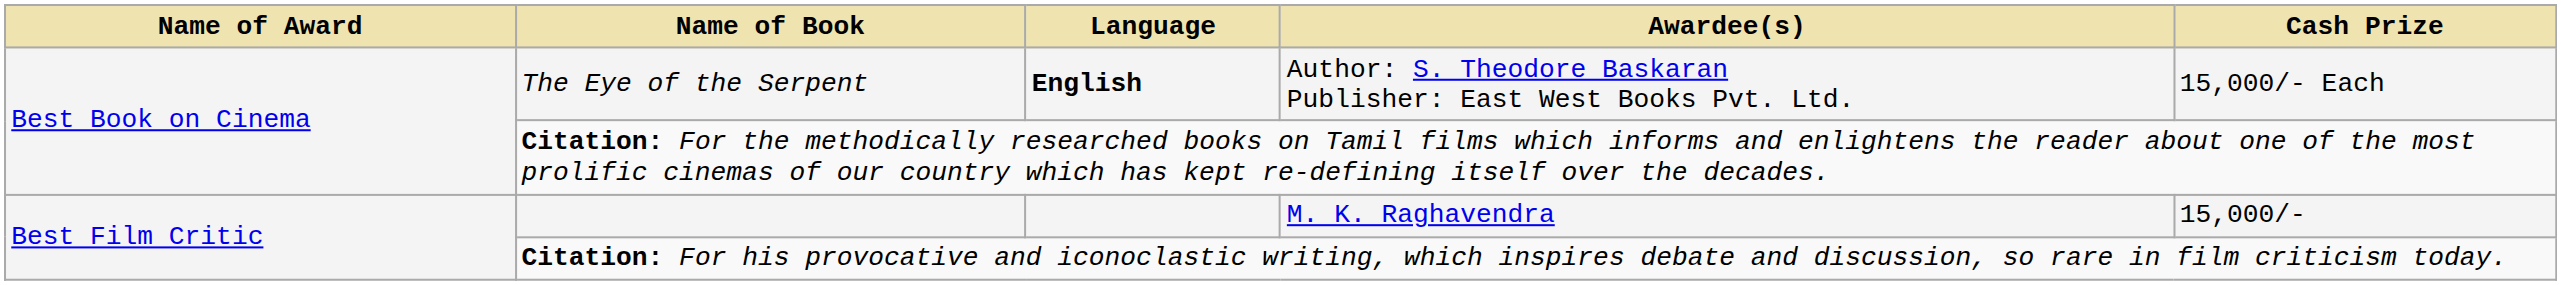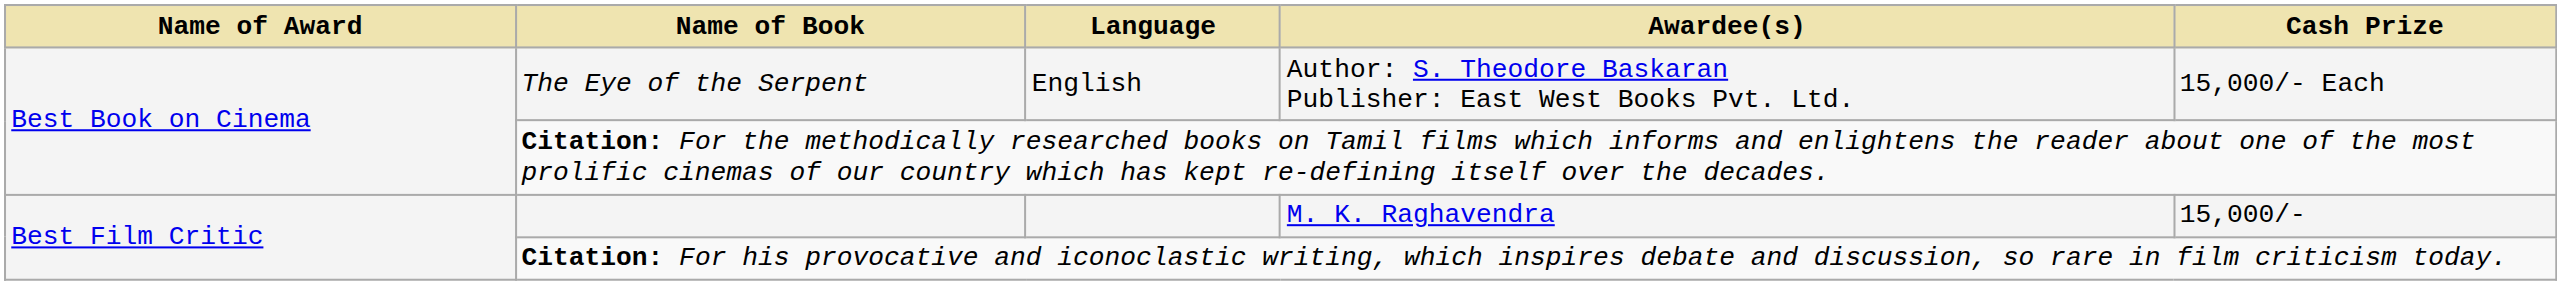The Eye of the Serpent | Language: bold -> normal
